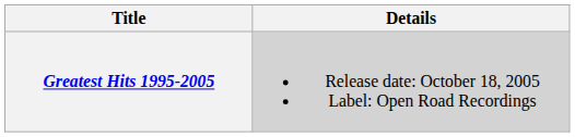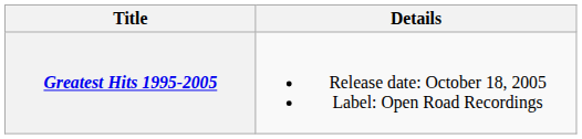Greatest Hits 1995-2005 | Details: lightgrey background -> no background
